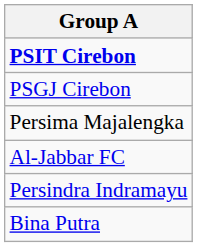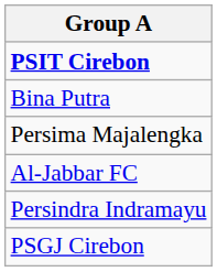row 3 | column 1: PSGJ Cirebon -> Bina Putra
row 7 | column 1: Bina Putra -> PSGJ Cirebon
